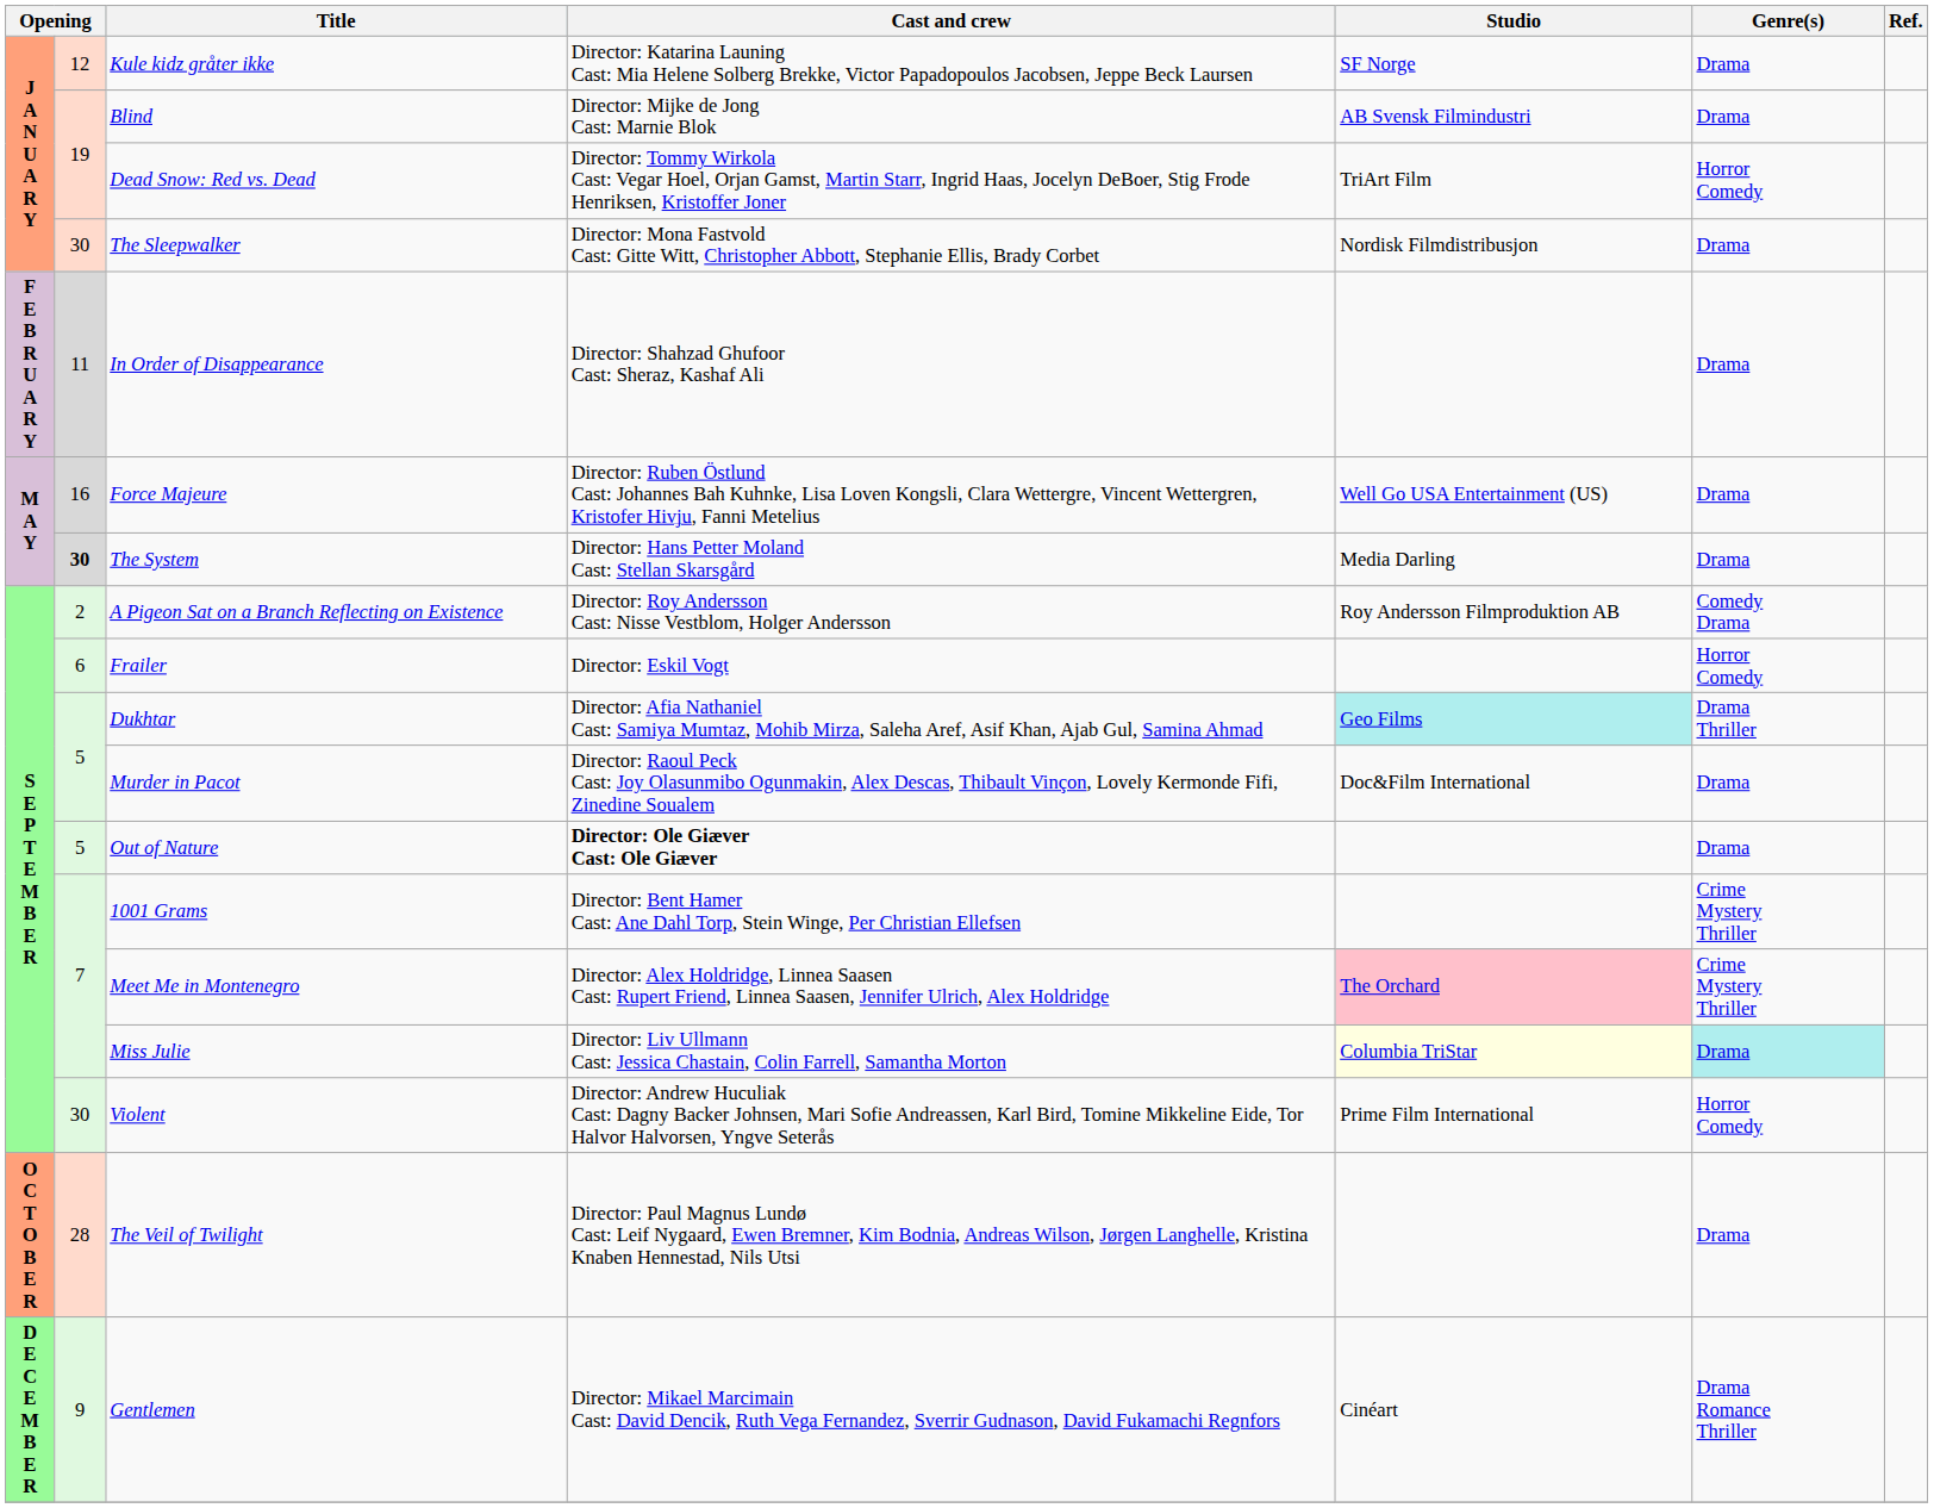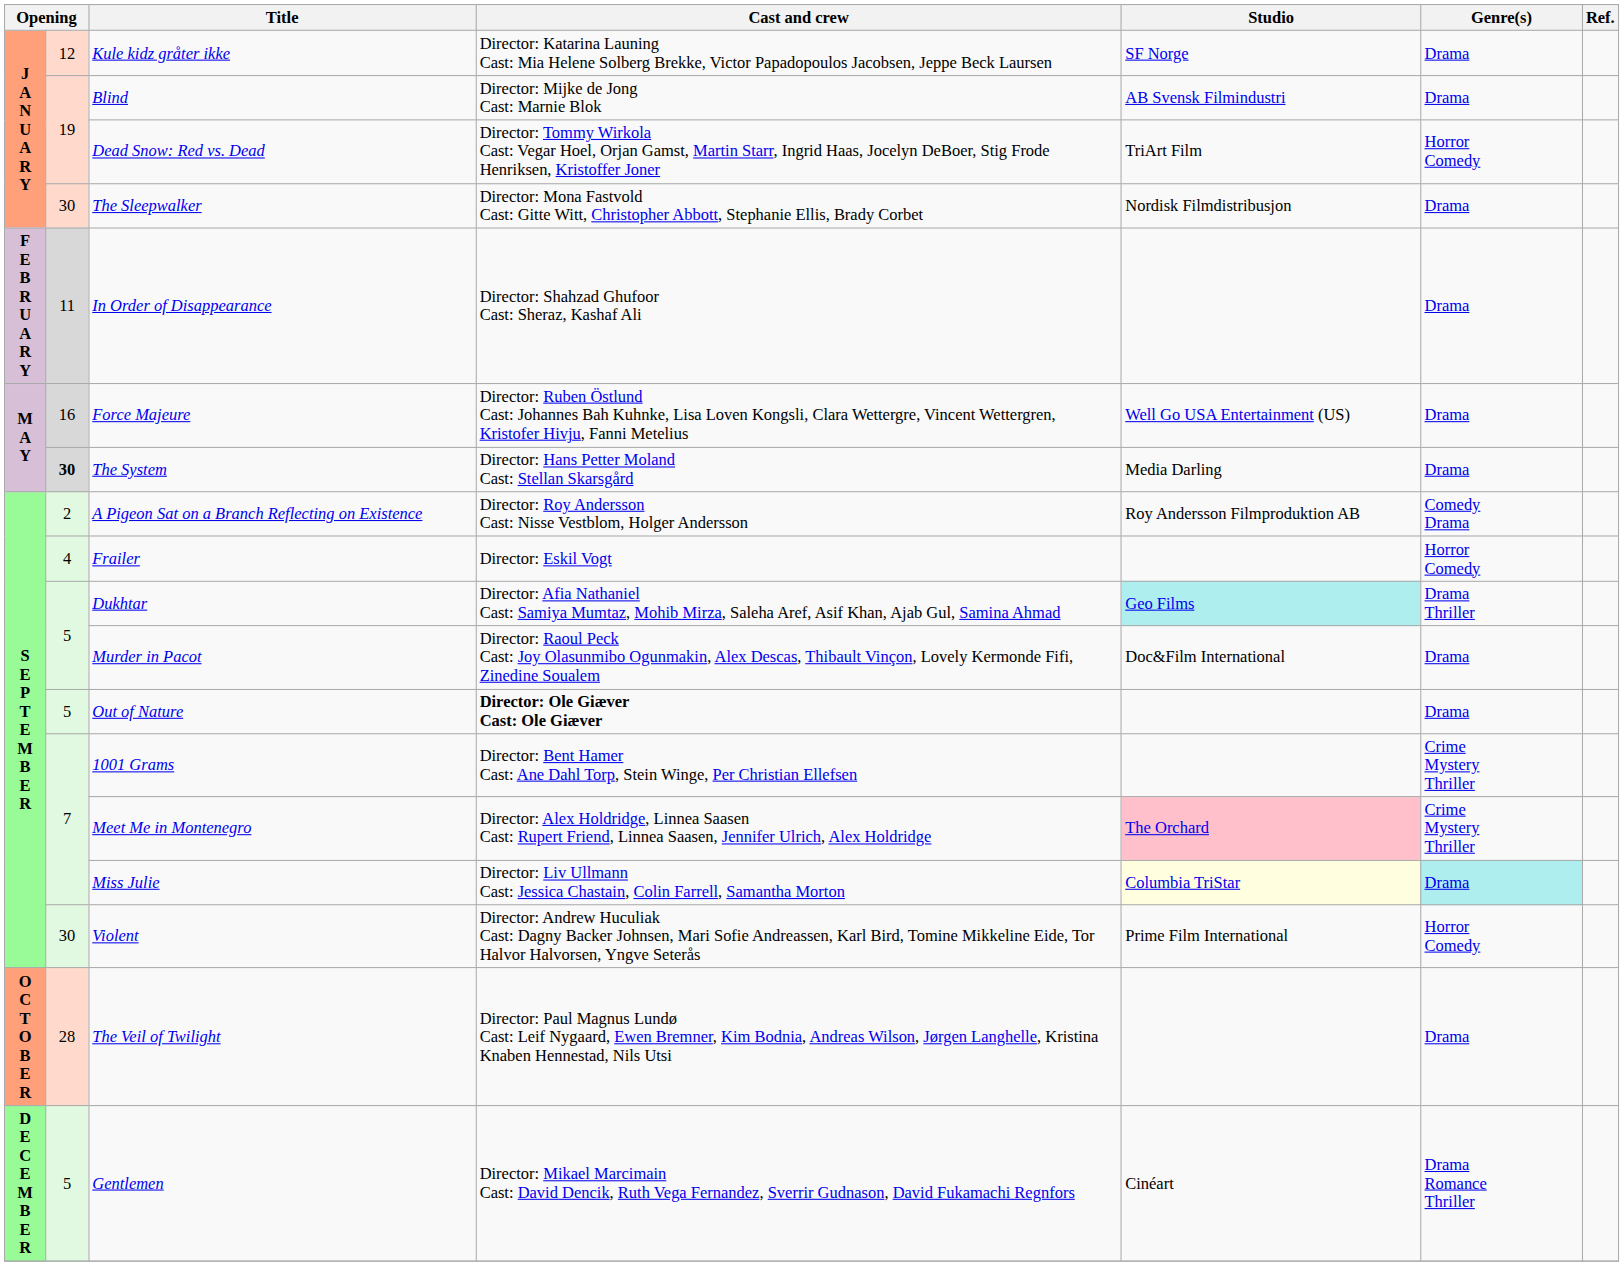Frailer | column 2: 6 -> 4
Gentlemen | column 2: 9 -> 5
